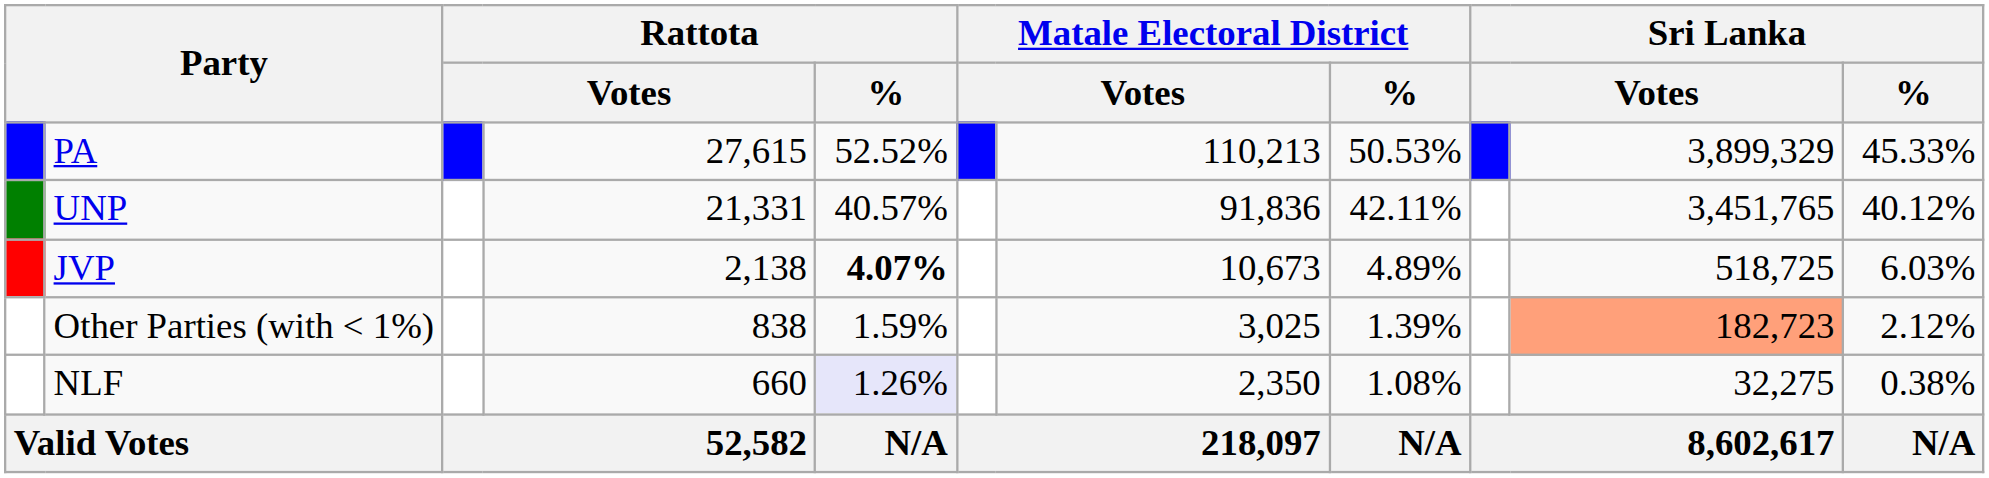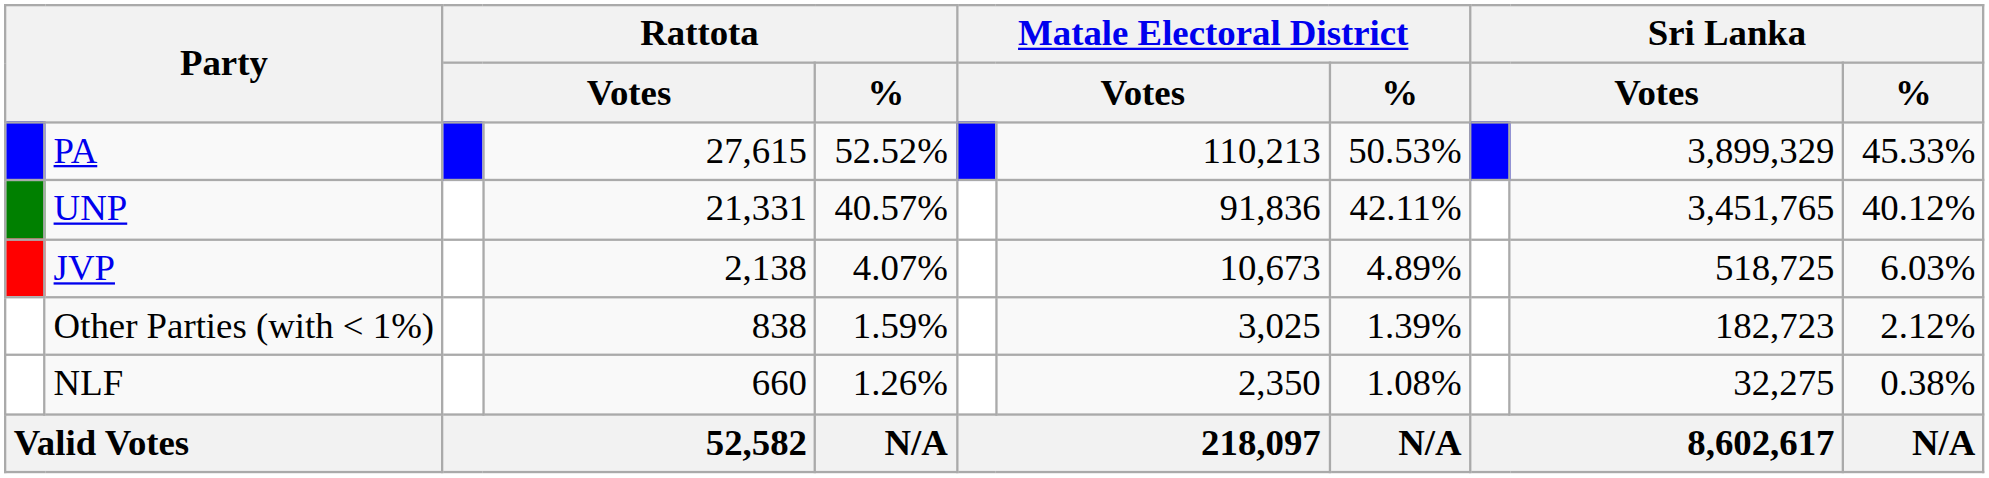JVP | Rattota / %: bold -> normal
Other Parties (with < 1%) | column 10: lightsalmon background -> no background
NLF | Rattota / %: lavender background -> no background
